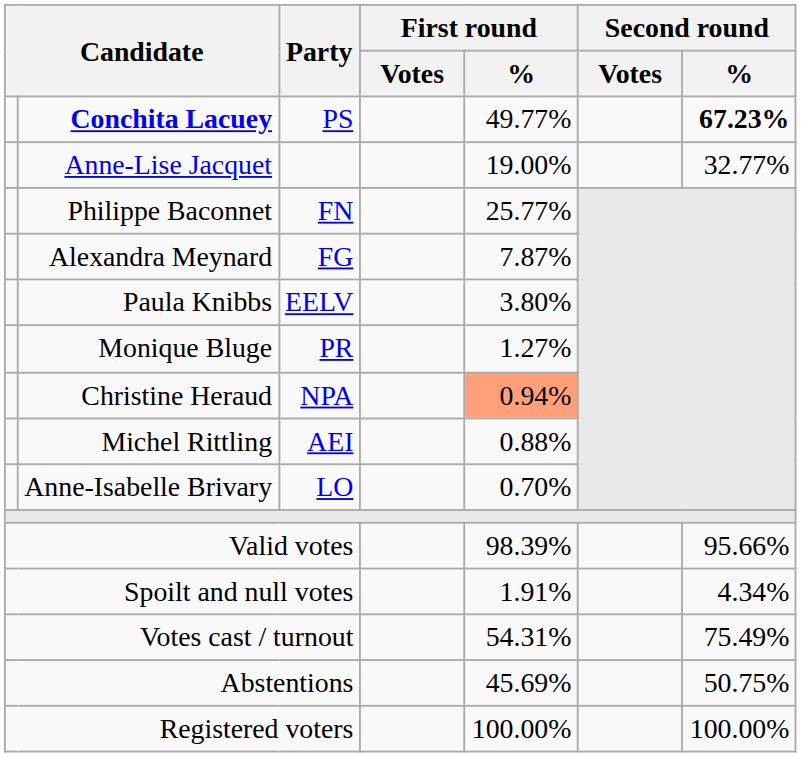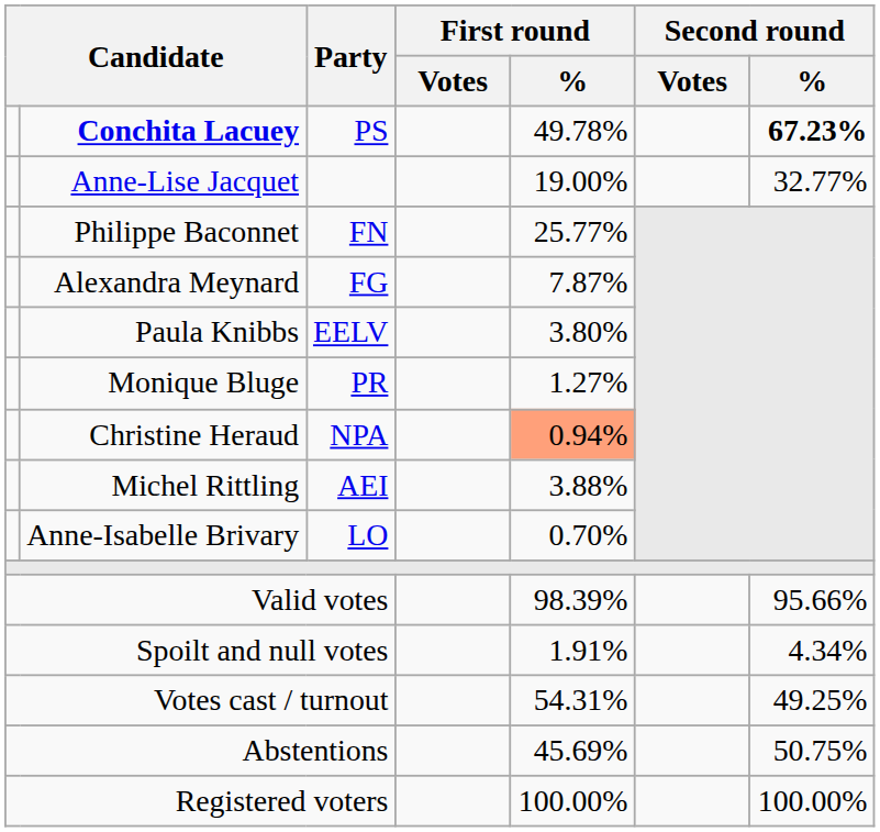Conchita Lacuey | First round / %: 49.77% -> 49.78%
Michel Rittling | First round / %: 0.88% -> 3.88%
Votes cast / turnout | Second round / %: 75.49% -> 49.25%
